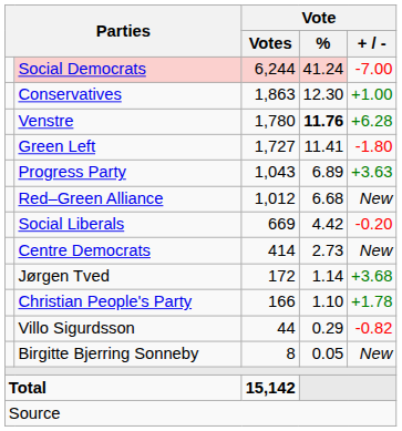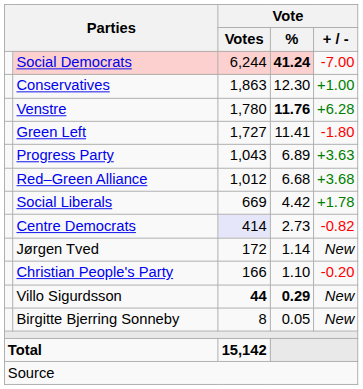Social Democrats | Vote / %: normal -> bold
Red–Green Alliance | Vote / + / -: New -> +3.68
Social Liberals | Vote / + / -: -0.20 -> +1.78
Centre Democrats | Vote / Votes: no background -> lavender background
Centre Democrats | Vote / + / -: New -> -0.82
Jørgen Tved | Vote / + / -: +3.68 -> New
Christian People's Party | Vote / + / -: +1.78 -> -0.20
Villo Sigurdsson | Vote / Votes: normal -> bold
Villo Sigurdsson | Vote / %: normal -> bold
Villo Sigurdsson | Vote / + / -: -0.82 -> New
